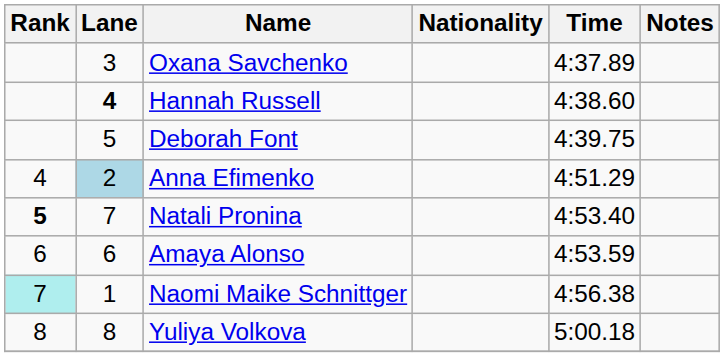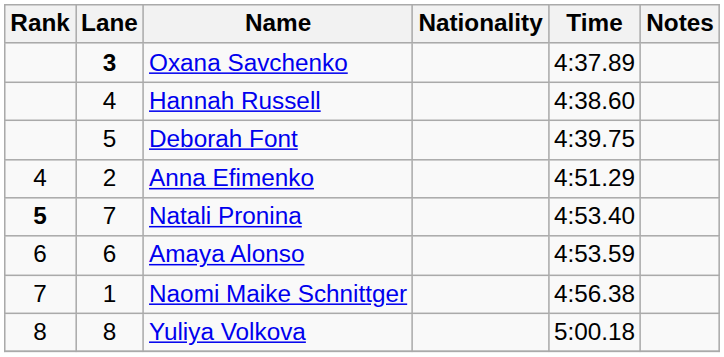Oxana Savchenko | Lane: normal -> bold
Hannah Russell | Lane: bold -> normal
Anna Efimenko | Lane: lightblue background -> no background
Naomi Maike Schnittger | Rank: paleturquoise background -> no background
